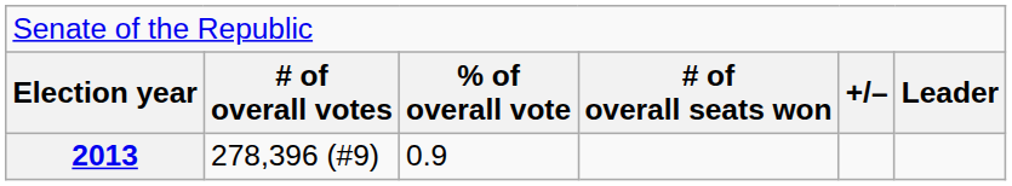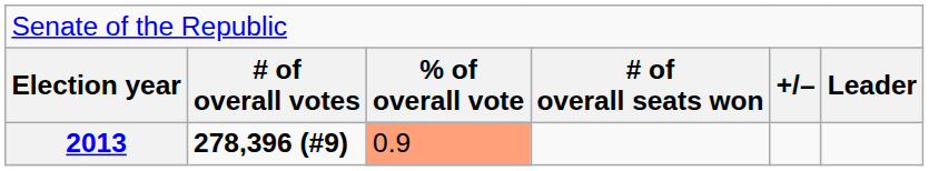2013 | column 2: normal -> bold
2013 | column 3: no background -> lightsalmon background
